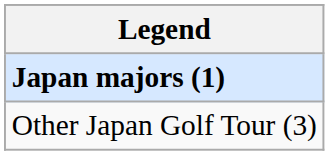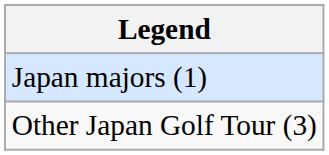row 2 | column 1: bold -> normal
